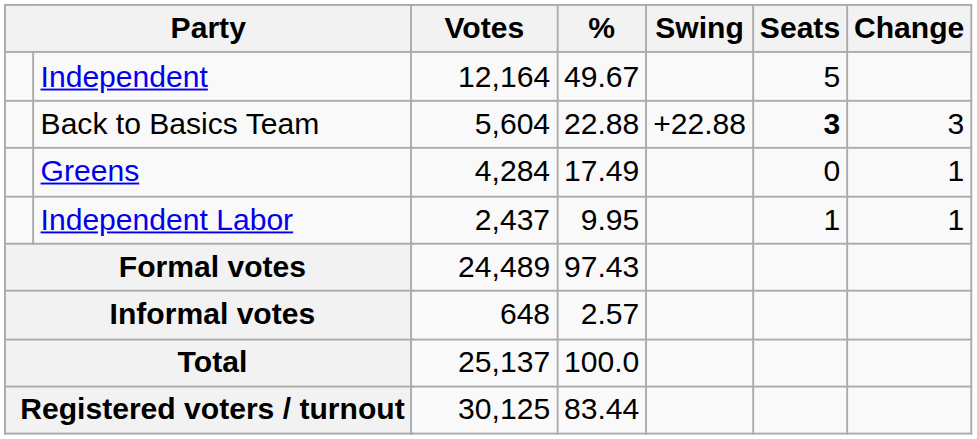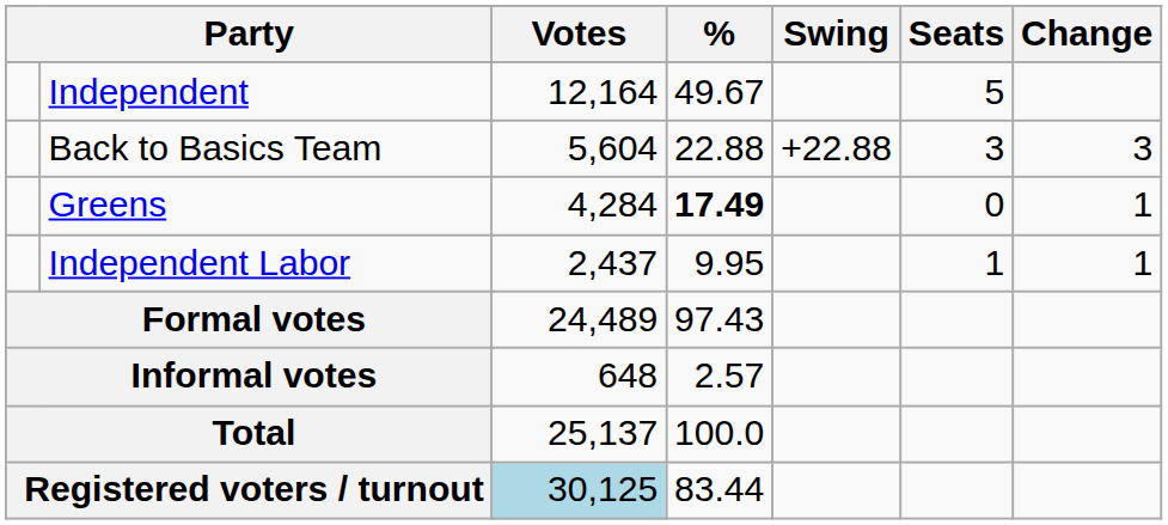Back to Basics Team | Seats: bold -> normal
Greens | %: normal -> bold
Registered voters / turnout | Votes: no background -> lightblue background
